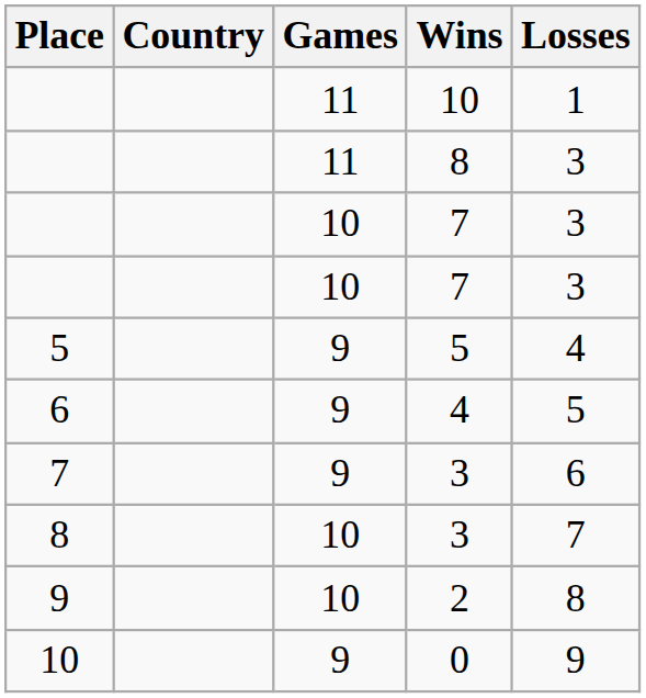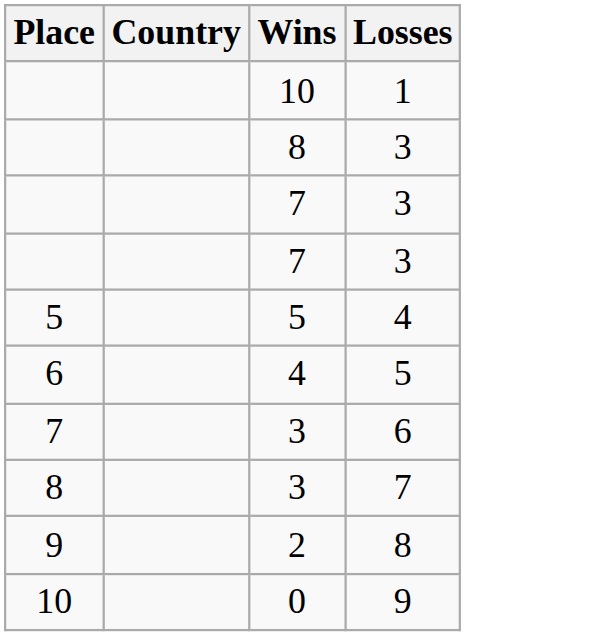- column: Games | 11 | 11 | 10 | 10 | 9 | 9 | 9 | 10 | 10 | 9
